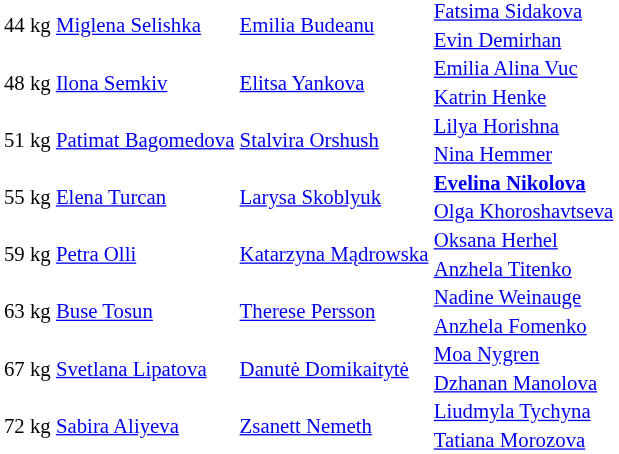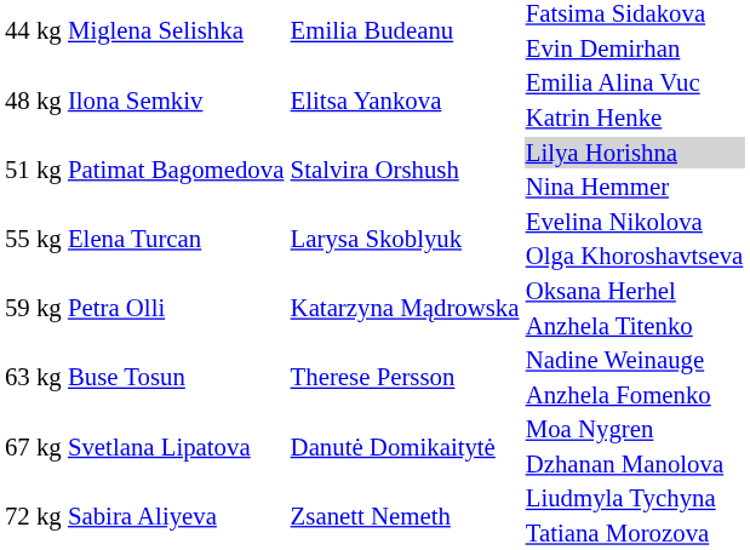Lilya Horishna | column 4: no background -> lightgrey background
Evelina Nikolova | column 4: bold -> normal
